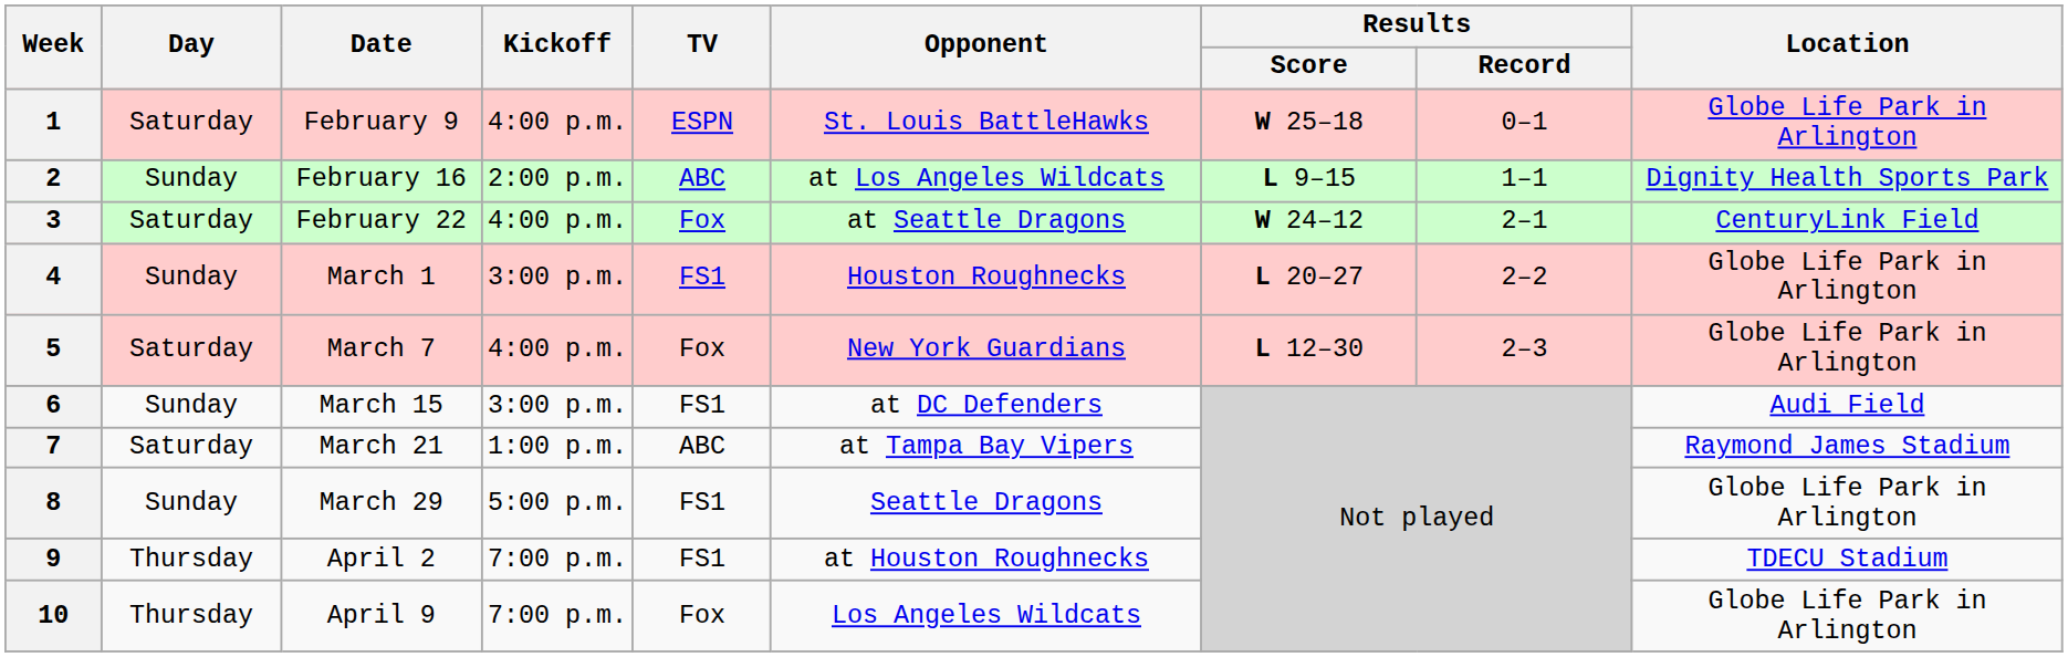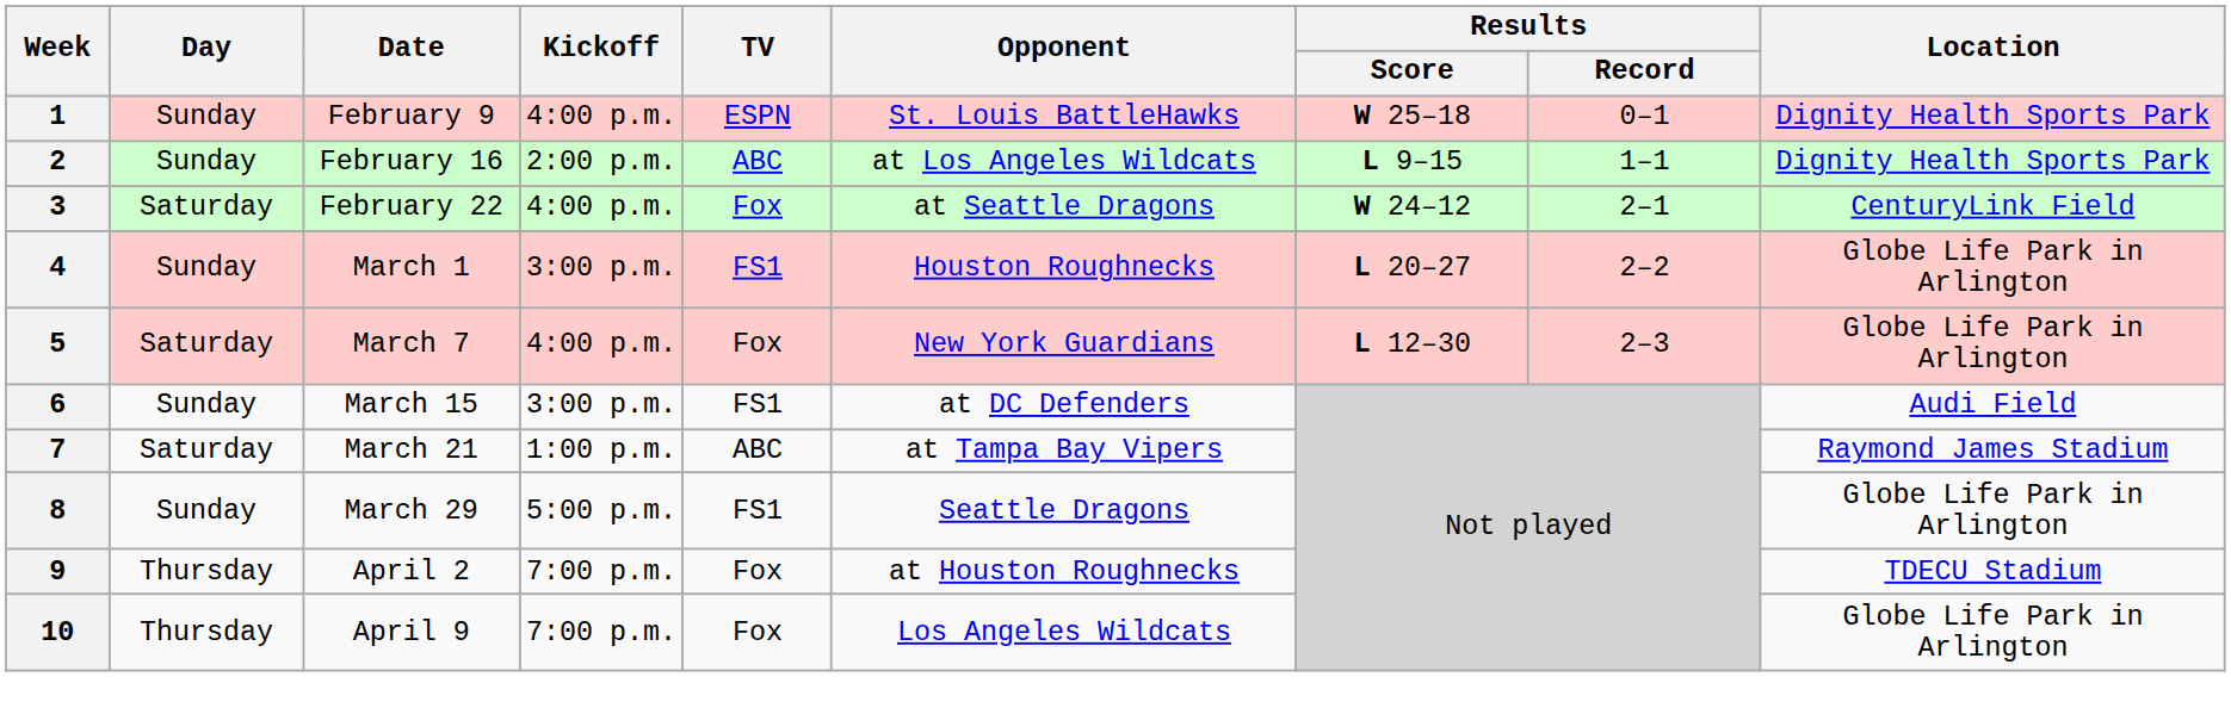1 | Day: Saturday -> Sunday
1 | Location: Globe Life Park in Arlington -> Dignity Health Sports Park
9 | TV: FS1 -> Fox
